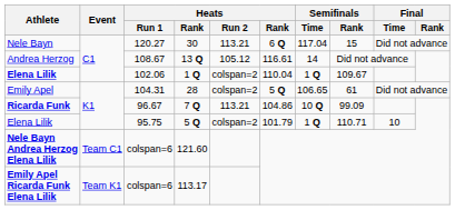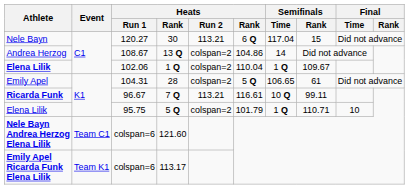13 Q | Heats / Run 2: 105.12 -> colspan=2
13 Q | column 6: 116.61 -> 104.86
7 Q | column 6: 104.86 -> 116.61
7 Q | Semifinals / Rank: 99.09 -> 99.11
